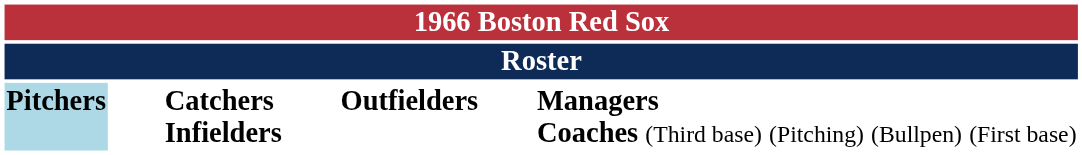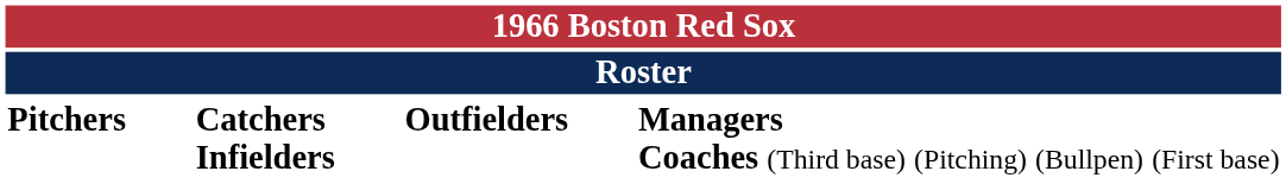Pitchers | column 1: lightblue background -> no background
